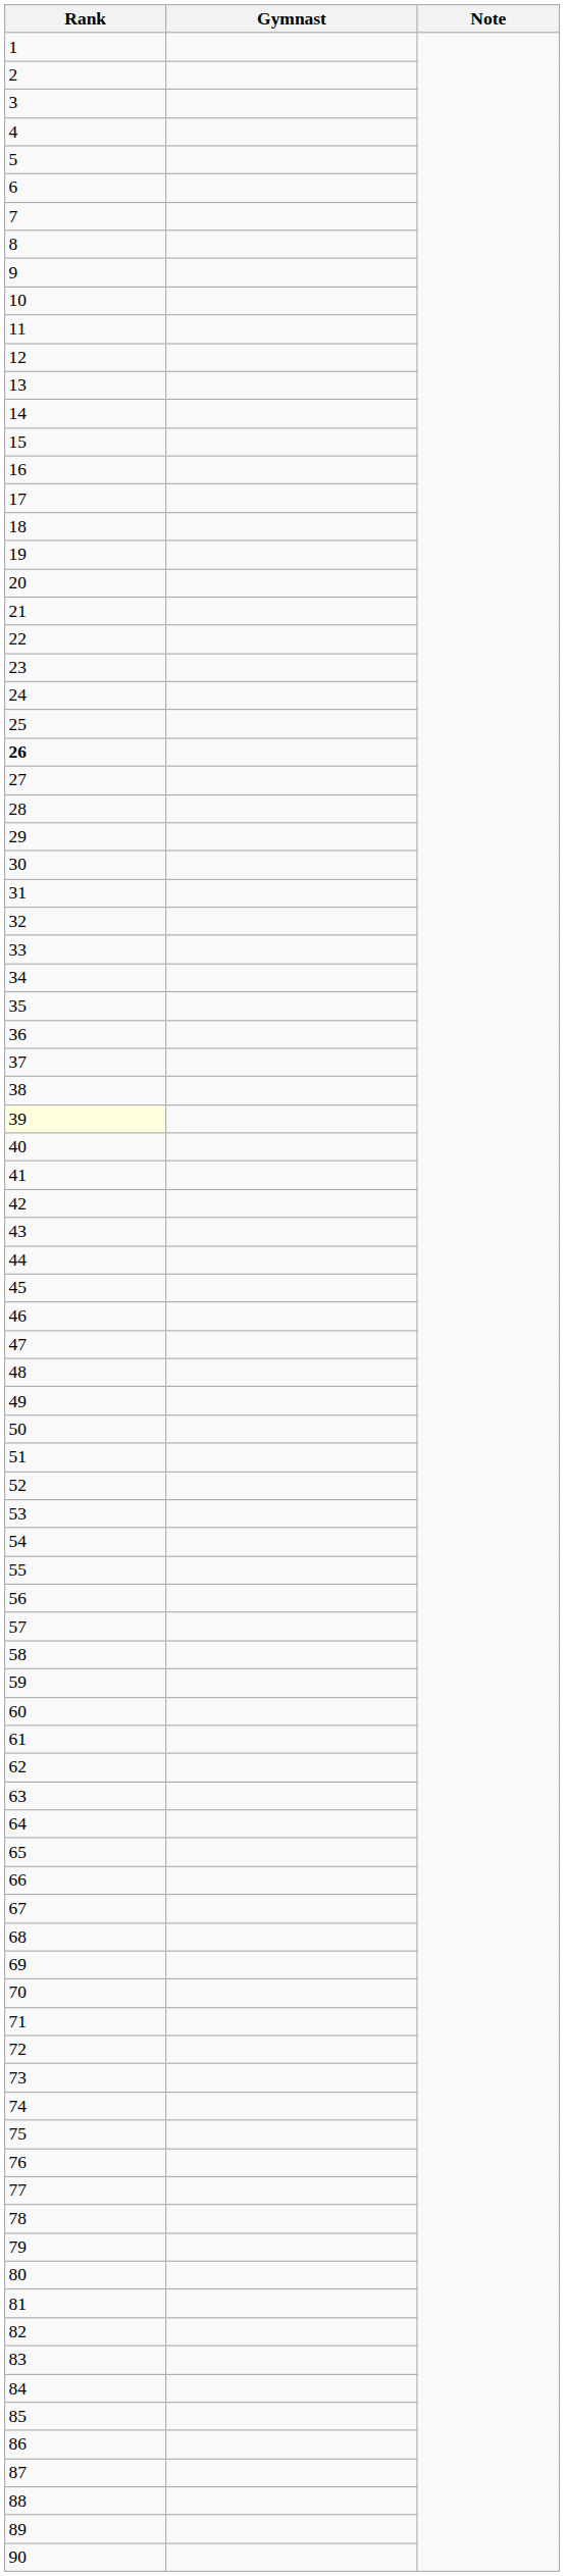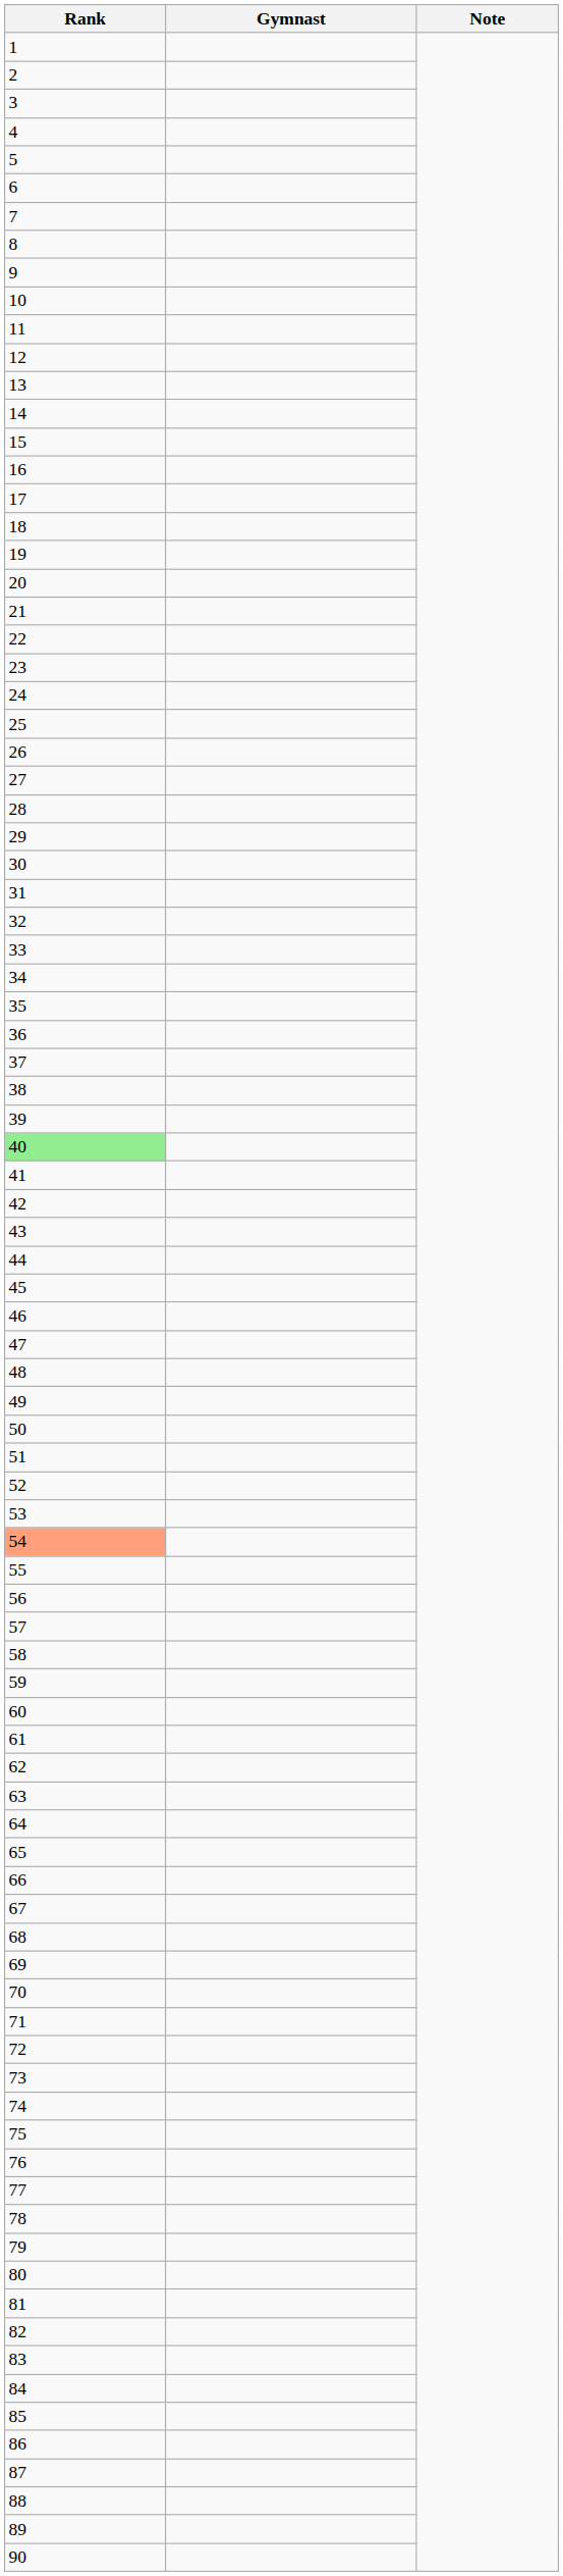26 | Rank: bold -> normal
39 | Rank: lightyellow background -> no background
40 | Rank: no background -> lightgreen background
54 | Rank: no background -> lightsalmon background
